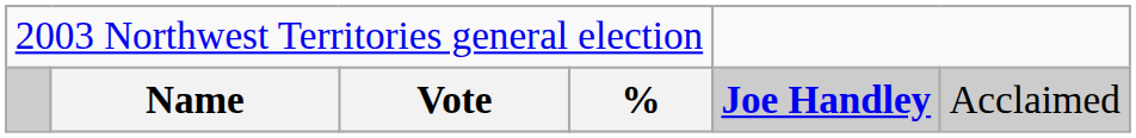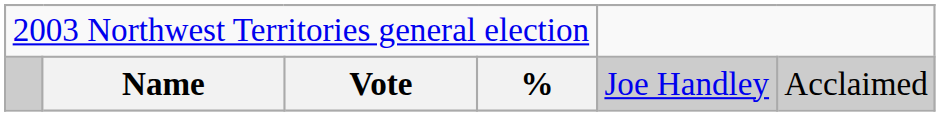Name | column 5: bold -> normal
